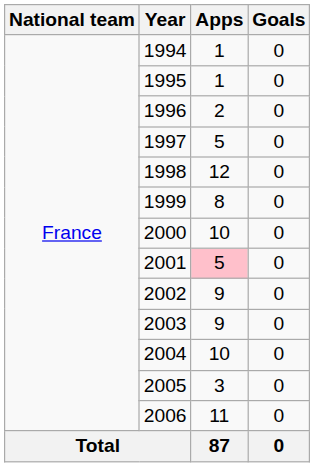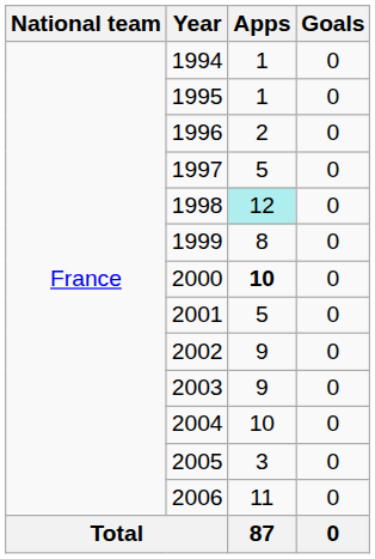1998 | Apps: no background -> paleturquoise background
2000 | Apps: normal -> bold
2001 | Apps: pink background -> no background
